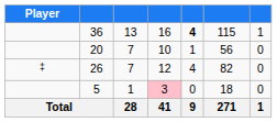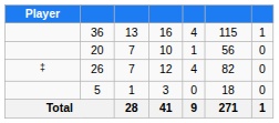36 | column 5: bold -> normal
5 | column 4: pink background -> no background
